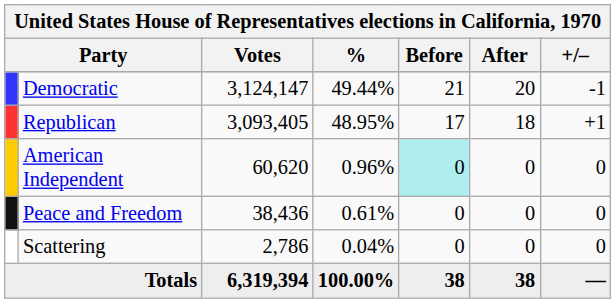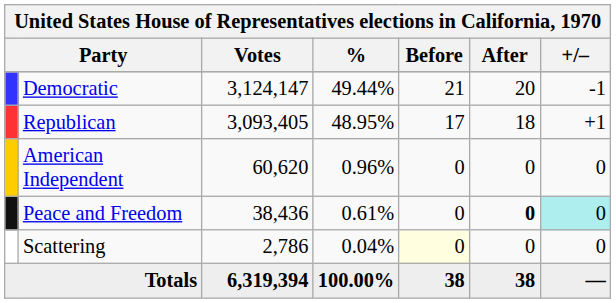American Independent | Before: paleturquoise background -> no background
Peace and Freedom | After: normal -> bold
Peace and Freedom | +/–: no background -> paleturquoise background
Scattering | Before: no background -> lightyellow background
